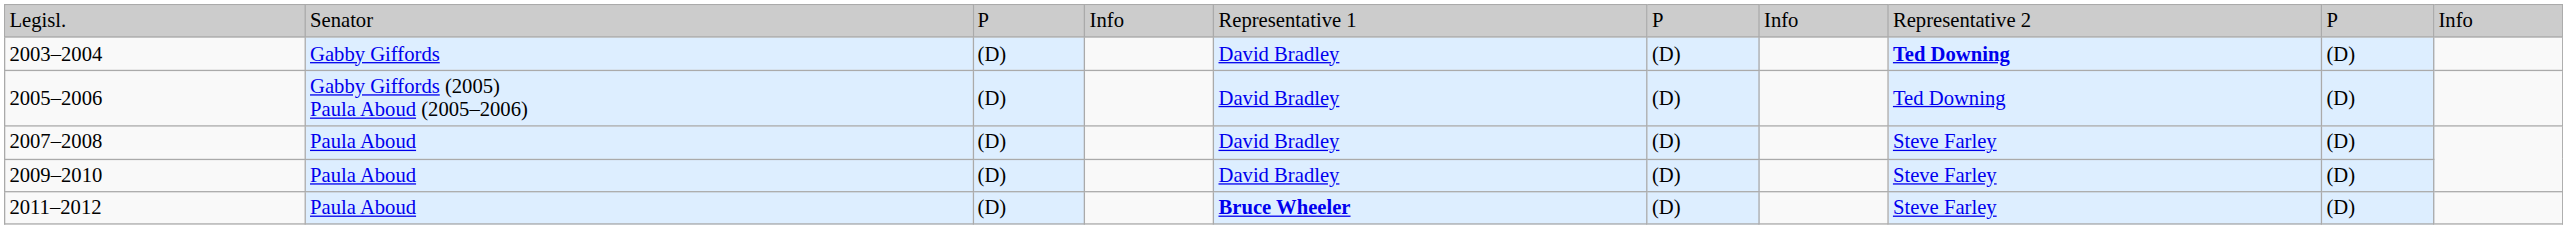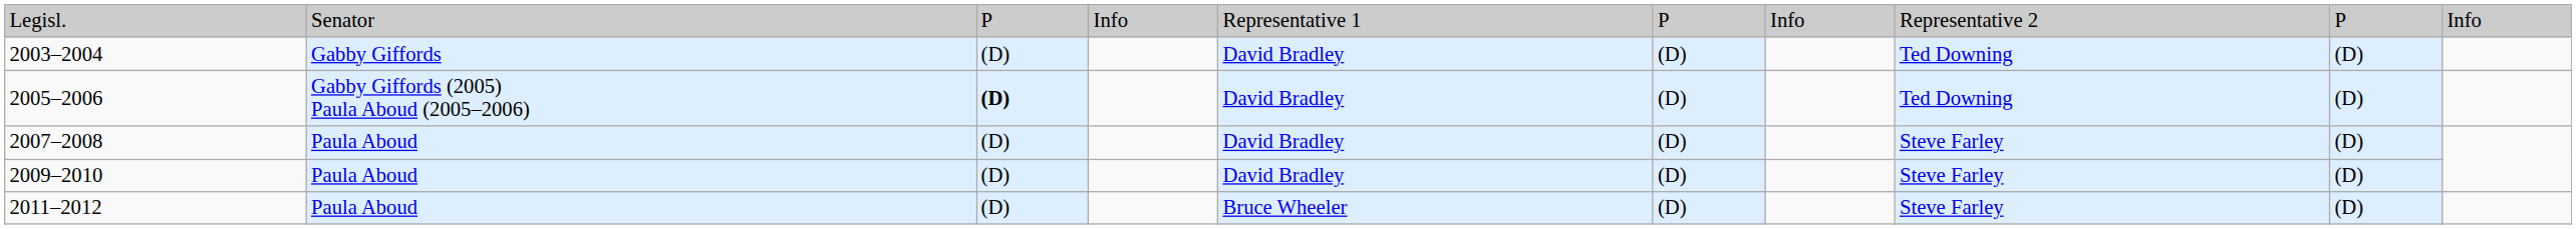2003–2004 | column 8: bold -> normal
2005–2006 | column 3: normal -> bold
2011–2012 | column 5: bold -> normal
